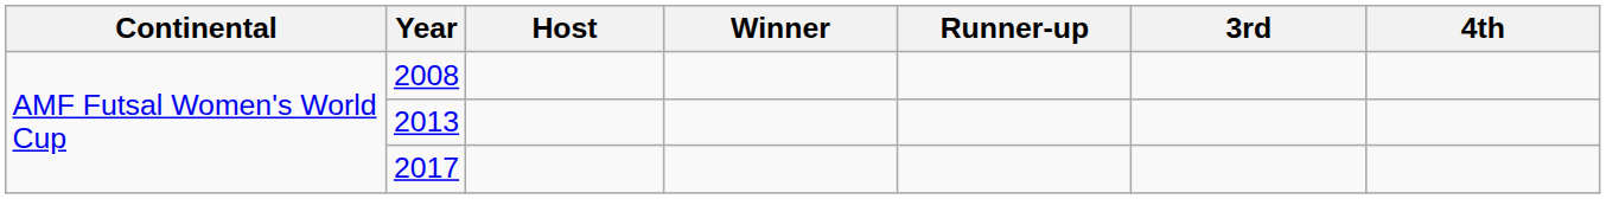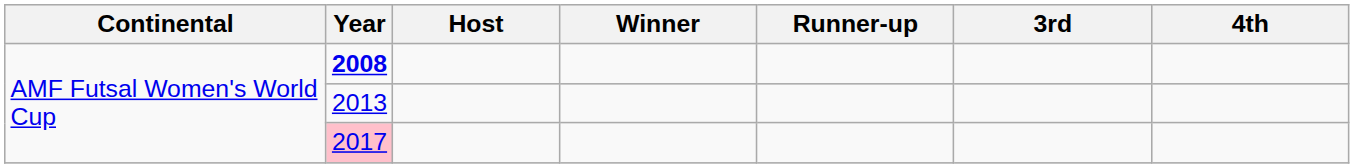2008 | Year: normal -> bold
2017 | Year: no background -> pink background
